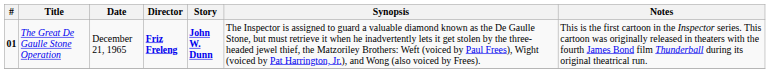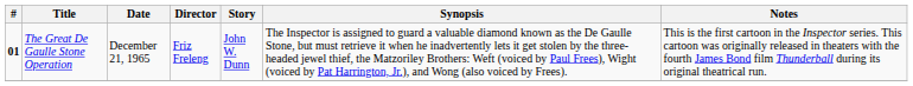The Great De Gaulle Stone Operation | Director: bold -> normal
The Great De Gaulle Stone Operation | Story: bold -> normal
